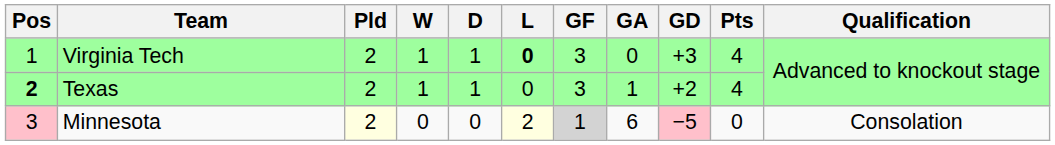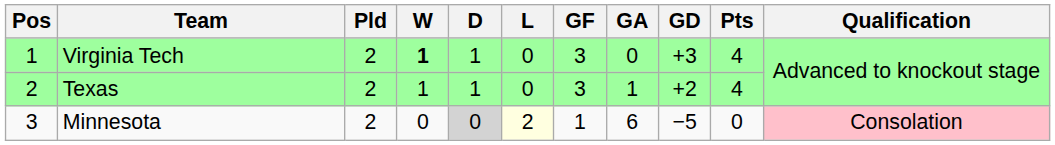Virginia Tech | W: normal -> bold
Virginia Tech | L: bold -> normal
Texas | Pos: bold -> normal
Minnesota | Pos: pink background -> no background
Minnesota | Pld: lightyellow background -> no background
Minnesota | D: no background -> lightgrey background
Minnesota | GF: lightgrey background -> no background
Minnesota | GD: pink background -> no background
Minnesota | Qualification: no background -> pink background
